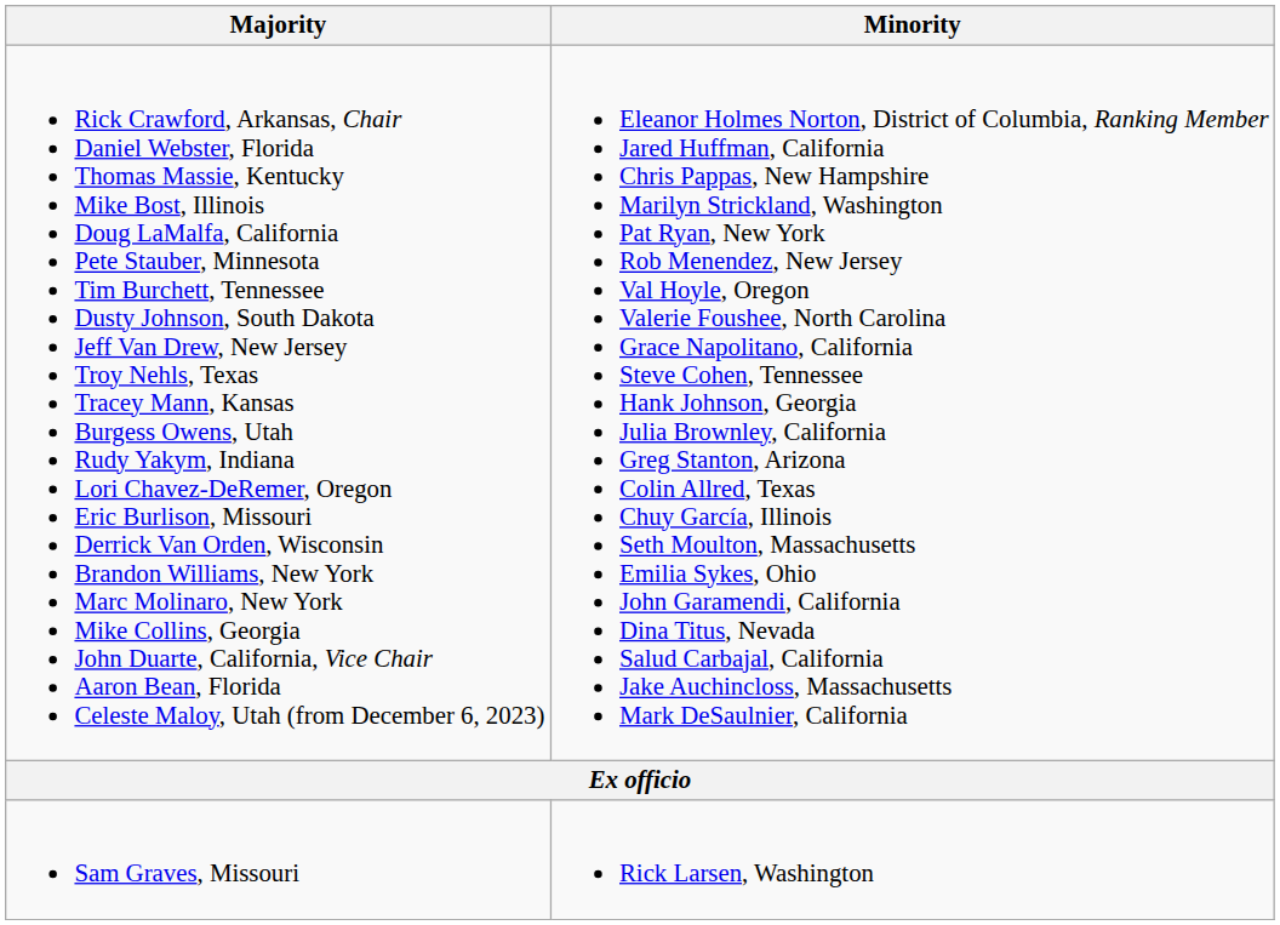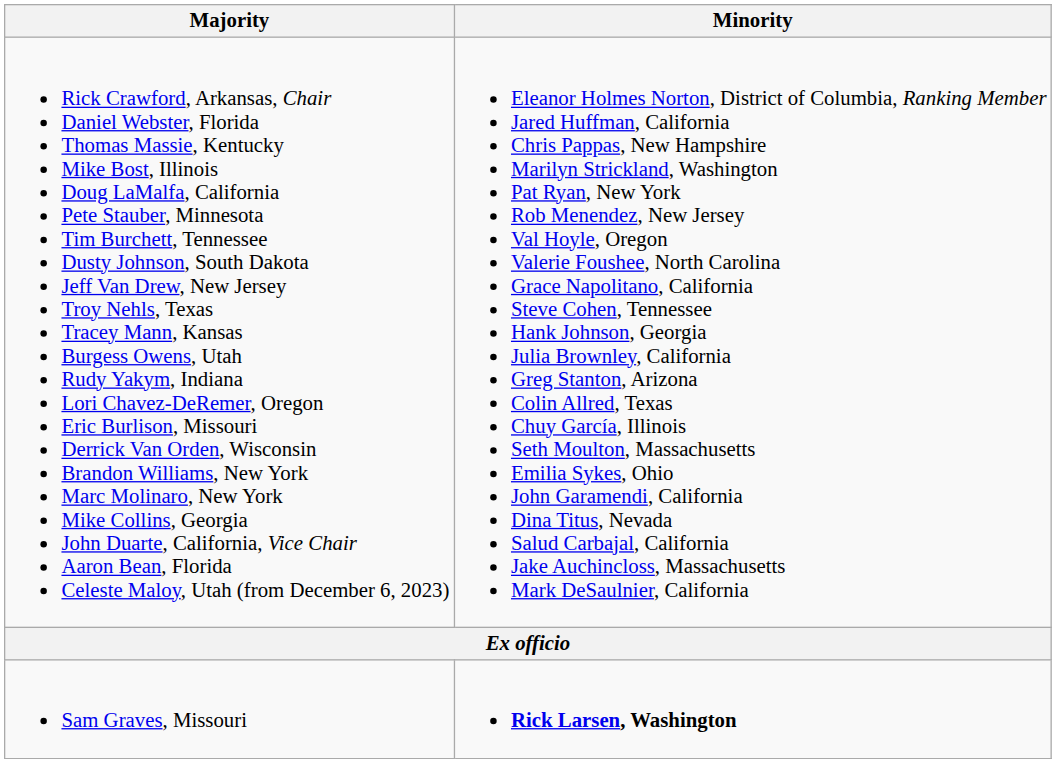Sam Graves, Missouri | Minority: normal -> bold
